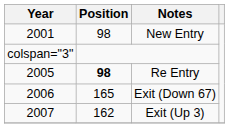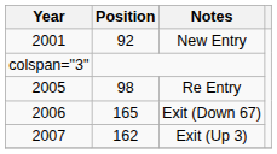New Entry | Position: 98 -> 92
Re Entry | Position: bold -> normal
